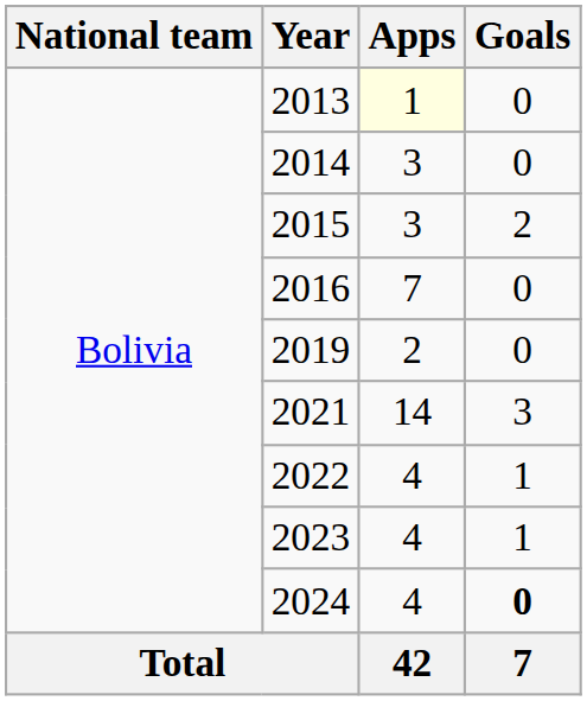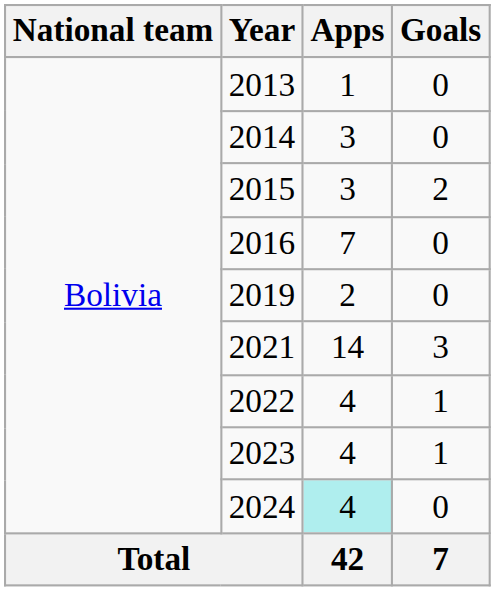2013 | Apps: lightyellow background -> no background
2024 | Apps: no background -> paleturquoise background
2024 | Goals: bold -> normal
